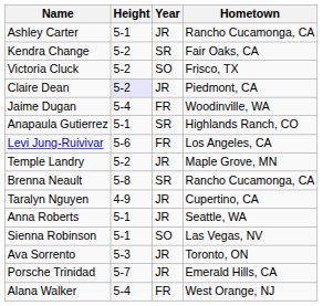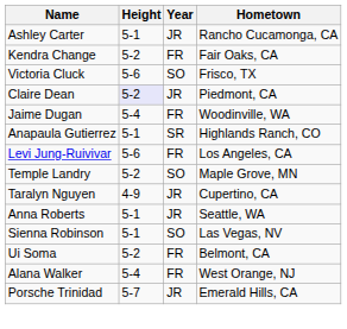Kendra Change | Year: SR -> FR
Victoria Cluck | Height: 5-2 -> 5-6
Temple Landry | Year: JR -> SO
- row: Brenna Neault | 5-8 | SR | Rancho Cucamonga, CA
+ row: Ui Soma | 5-2 | FR | Belmont, CA
- row: Ava Sorrento | 5-3 | JR | Toronto, ON
rows swapped: Porsche Trinidad <-> Alana Walker
